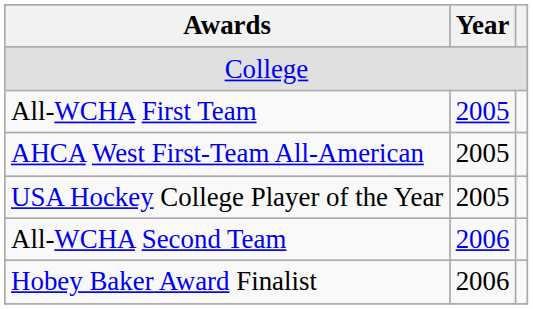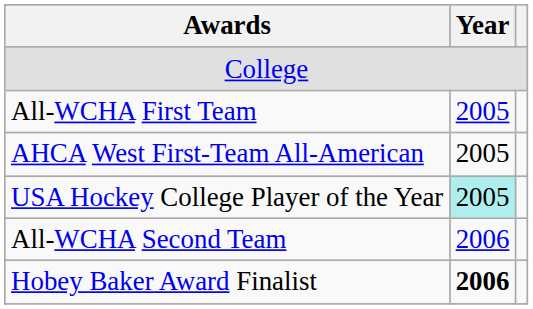USA Hockey College Player of the Year | Year: no background -> paleturquoise background
Hobey Baker Award Finalist | Year: normal -> bold
